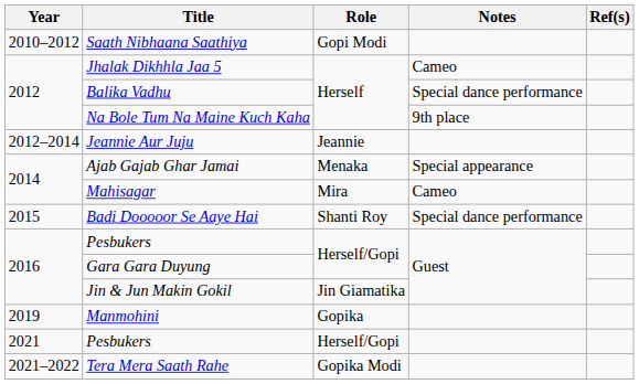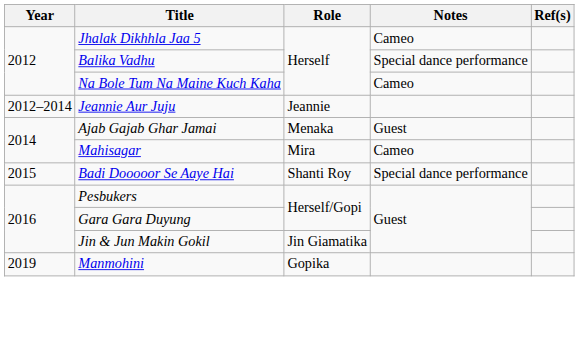- row: 2010–2012 | Saath Nibhaana Saathiya | Gopi Modi
Na Bole Tum Na Maine Kuch Kaha | Notes: 9th place -> Cameo
Ajab Gajab Ghar Jamai | Notes: Special appearance -> Guest
- row: 2021 | Pesbukers | Herself/Gopi
- row: 2021–2022 | Tera Mera Saath Rahe | Gopika Modi
